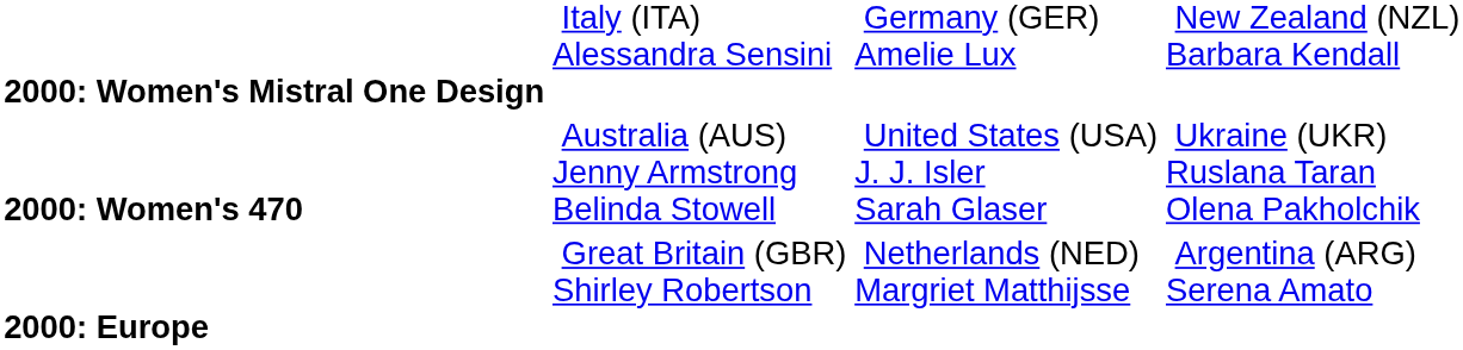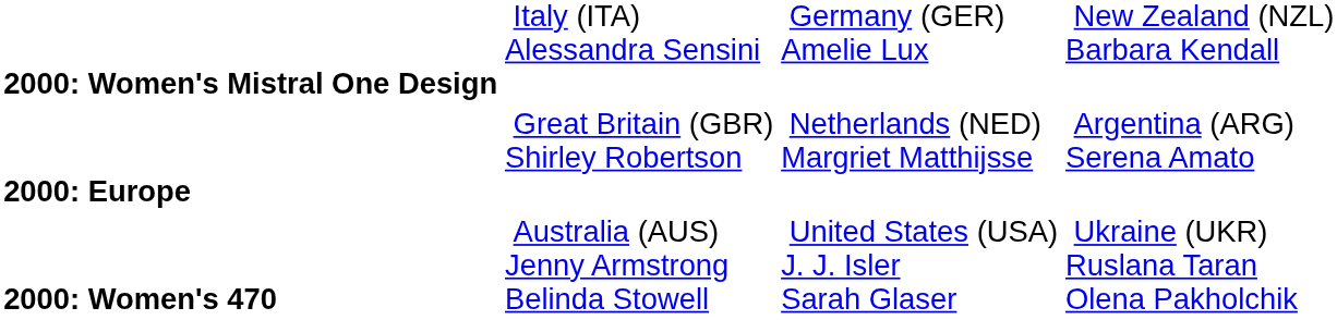rows swapped: 2000: Europe <-> 2000: Women's 470
